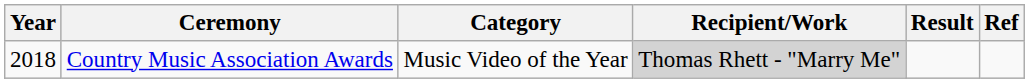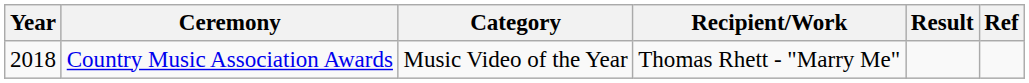Country Music Association Awards | Recipient/Work: lightgrey background -> no background
